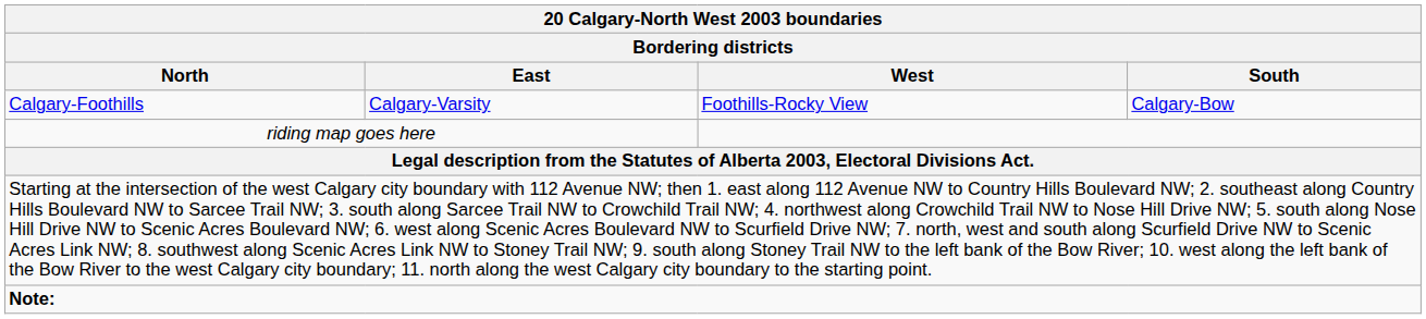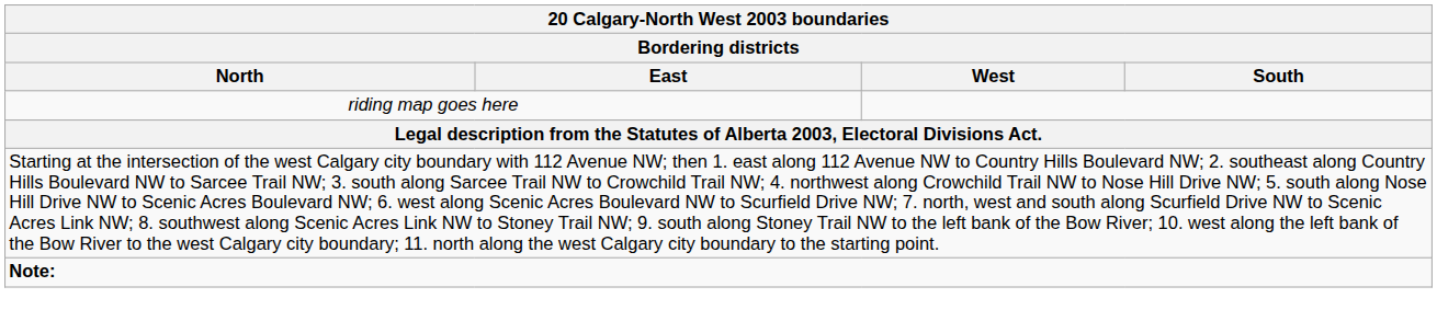- row: Calgary-Foothills | Calgary-Varsity | Foothills-Rocky View | Calgary-Bow
